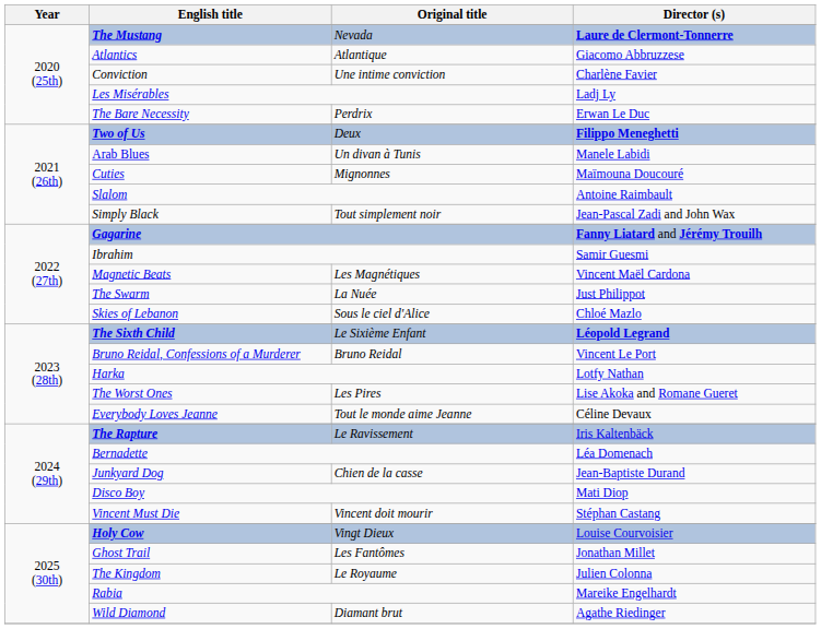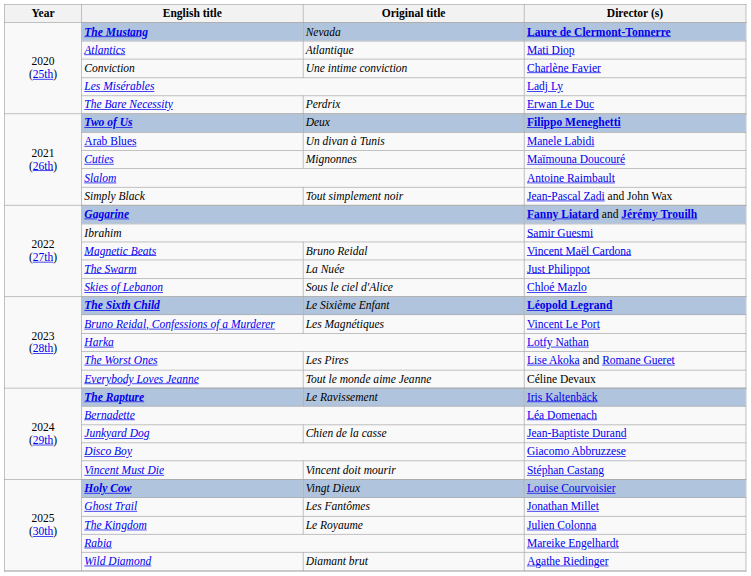Atlantics | Director (s): Giacomo Abbruzzese -> Mati Diop
Magnetic Beats | Original title: Les Magnétiques -> Bruno Reidal
Bruno Reidal, Confessions of a Murderer | Original title: Bruno Reidal -> Les Magnétiques
Disco Boy | Director (s): Mati Diop -> Giacomo Abbruzzese
